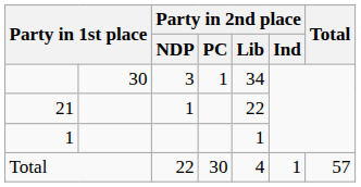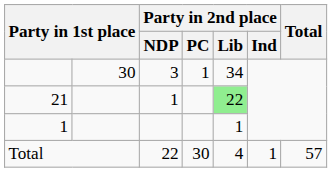21 | Party in 2nd place / Lib: no background -> lightgreen background
